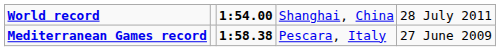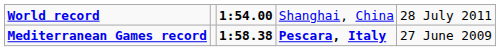Mediterranean Games record | column 4: normal -> bold
